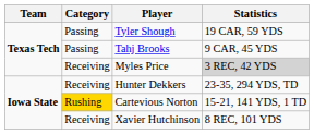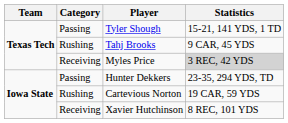Tyler Shough | Statistics: 19 CAR, 59 YDS -> 15-21, 141 YDS, 1 TD
Tahj Brooks | Category: Passing -> Rushing
Hunter Dekkers | Category: Receiving -> Passing
Cartevious Norton | Category: gold background -> no background
Cartevious Norton | Statistics: 15-21, 141 YDS, 1 TD -> 19 CAR, 59 YDS
